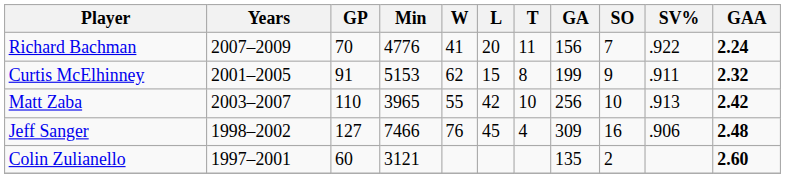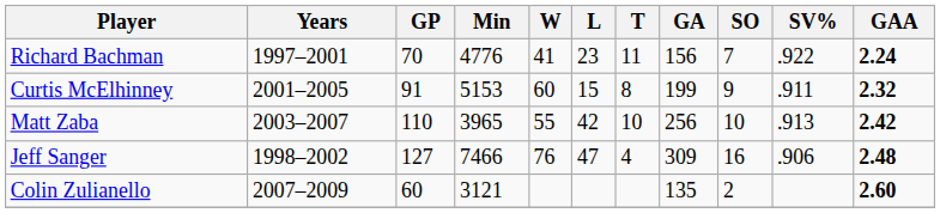Richard Bachman | Years: 2007–2009 -> 1997–2001
Richard Bachman | L: 20 -> 23
Curtis McElhinney | W: 62 -> 60
Jeff Sanger | L: 45 -> 47
Colin Zulianello | Years: 1997–2001 -> 2007–2009
